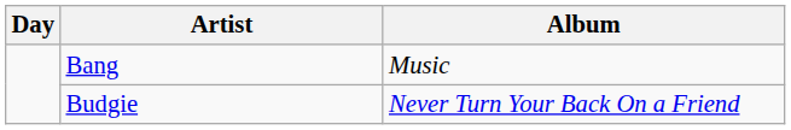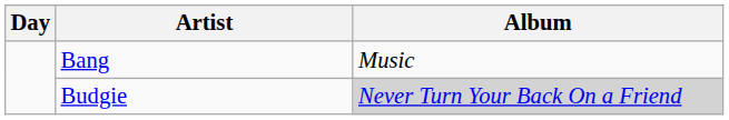Budgie | Album: no background -> lightgrey background
